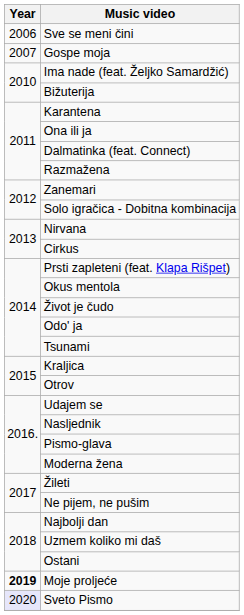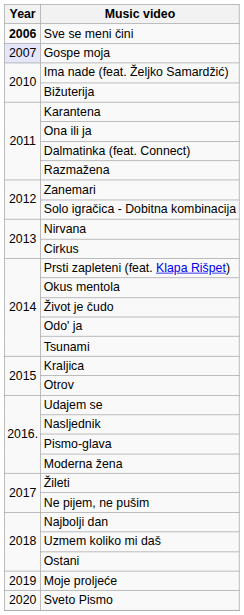Sve se meni čini | Year: normal -> bold
Gospe moja | Year: no background -> lavender background
Moje proljeće | Year: bold -> normal
Sveto Pismo | Year: lavender background -> no background
